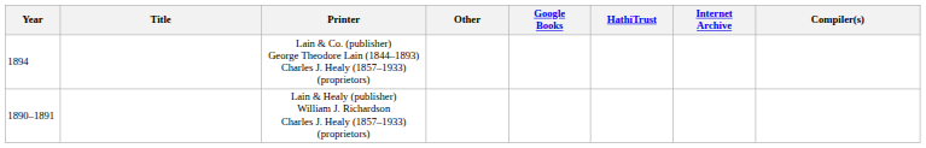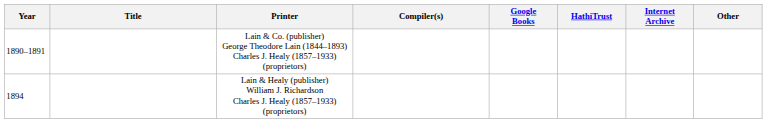columns swapped: Compiler(s) <-> Other
row 2 | Year: 1894 -> 1890–1891
row 3 | Year: 1890–1891 -> 1894
